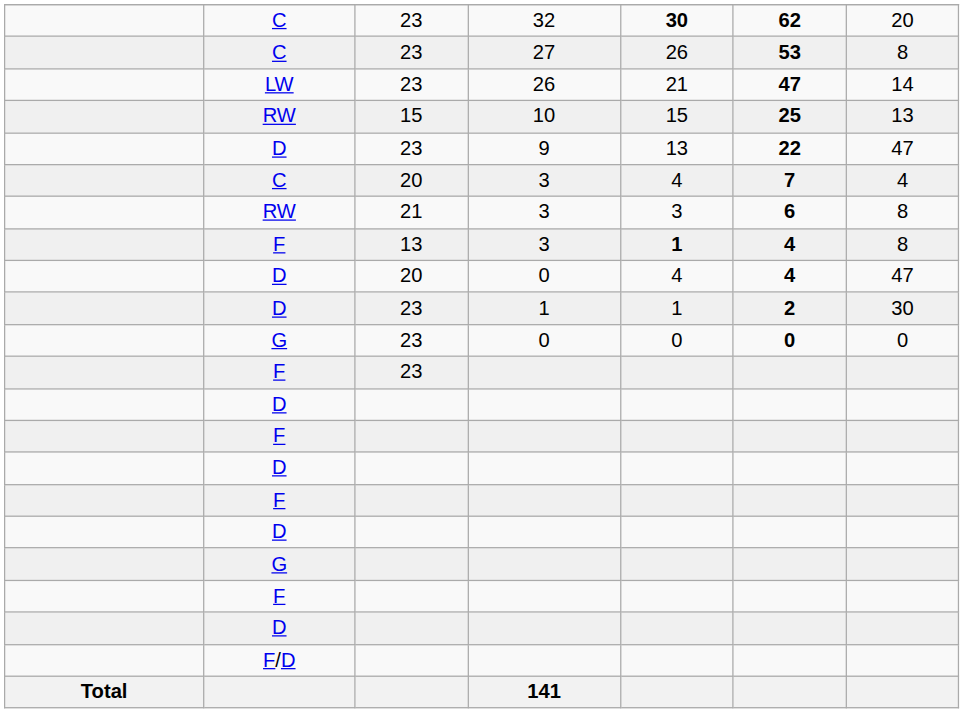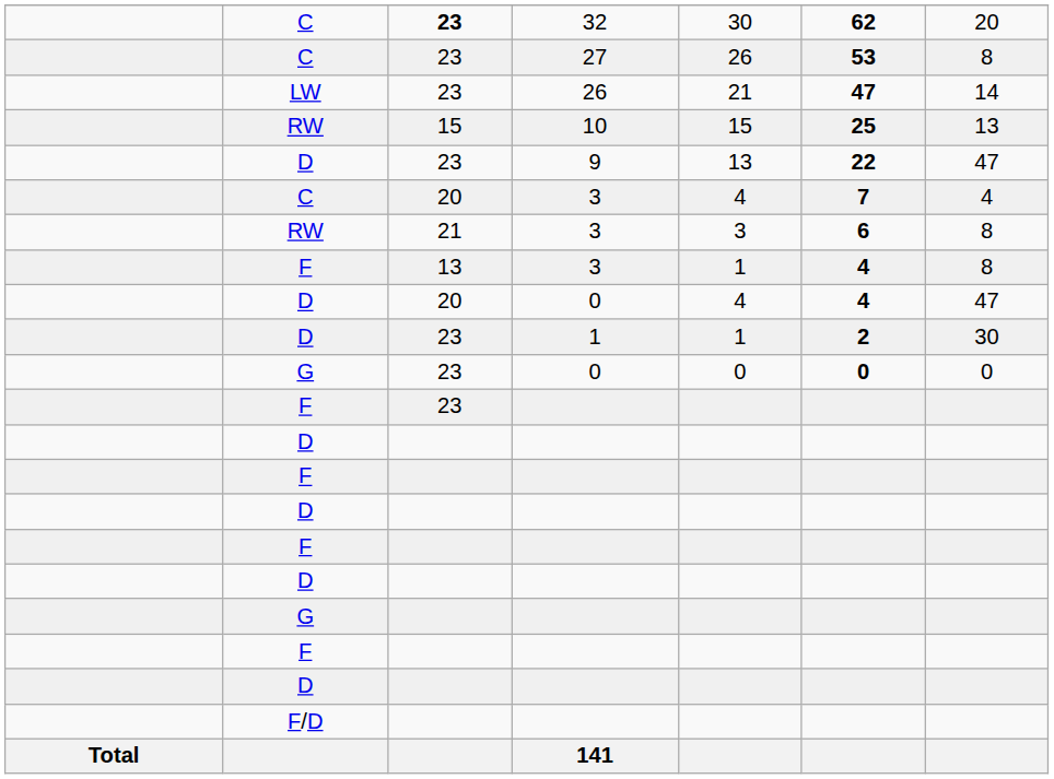32 | column 3: normal -> bold
32 | column 5: bold -> normal
F / 3 | column 5: bold -> normal
